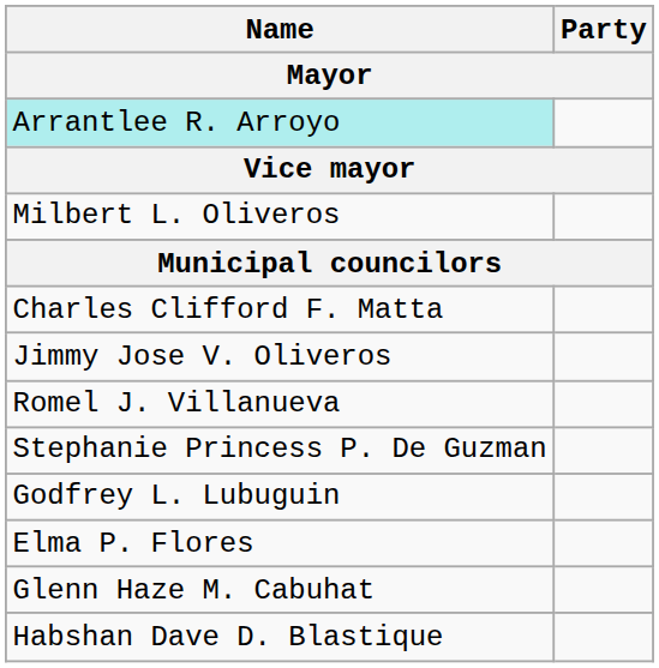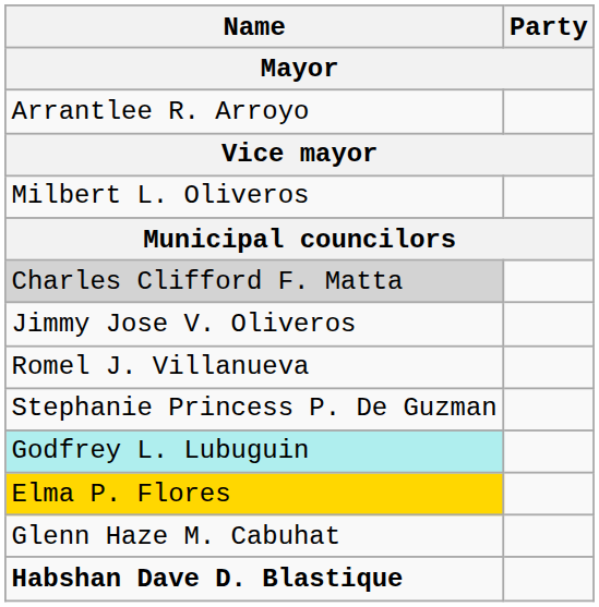Arrantlee R. Arroyo | Name: paleturquoise background -> no background
Charles Clifford F. Matta | Name: no background -> lightgrey background
Godfrey L. Lubuguin | Name: no background -> paleturquoise background
Elma P. Flores | Name: no background -> gold background
Habshan Dave D. Blastique | Name: normal -> bold
